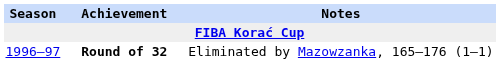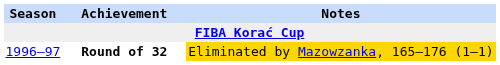Round of 32 | Notes: no background -> gold background
